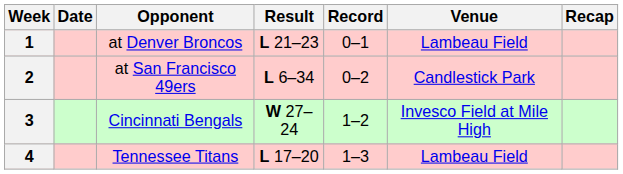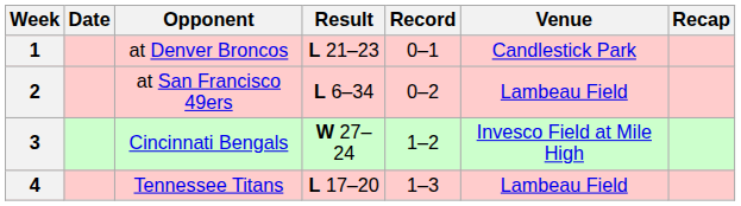1 | Venue: Lambeau Field -> Candlestick Park
2 | Venue: Candlestick Park -> Lambeau Field
